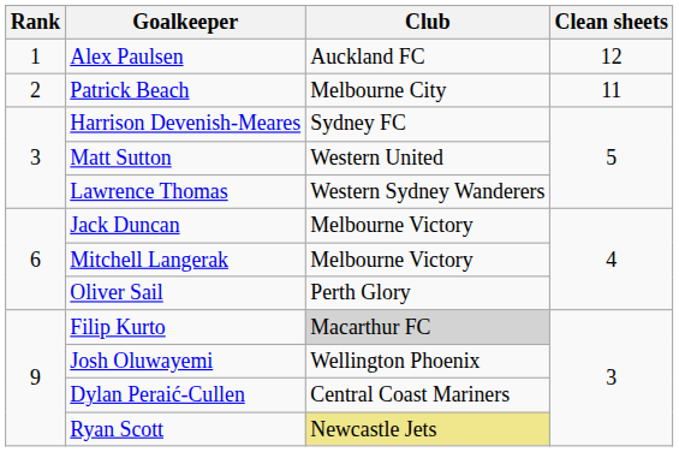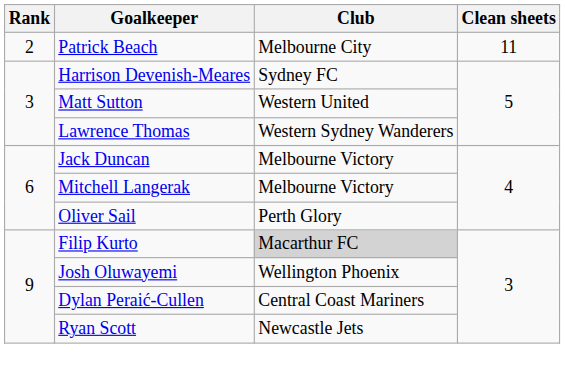- row: 1 | Alex Paulsen | Auckland FC | 12
Ryan Scott | Club: khaki background -> no background
